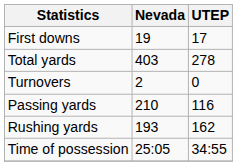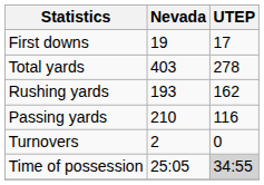rows swapped: Rushing yards <-> Turnovers
Time of possession | UTEP: no background -> lightgrey background
